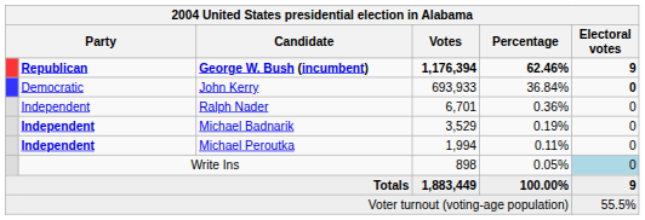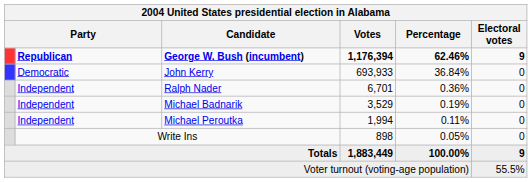John Kerry | Electoral votes: bold -> normal
Michael Badnarik | column 2: bold -> normal
Michael Peroutka | column 2: bold -> normal
Write Ins | Electoral votes: lightblue background -> no background
